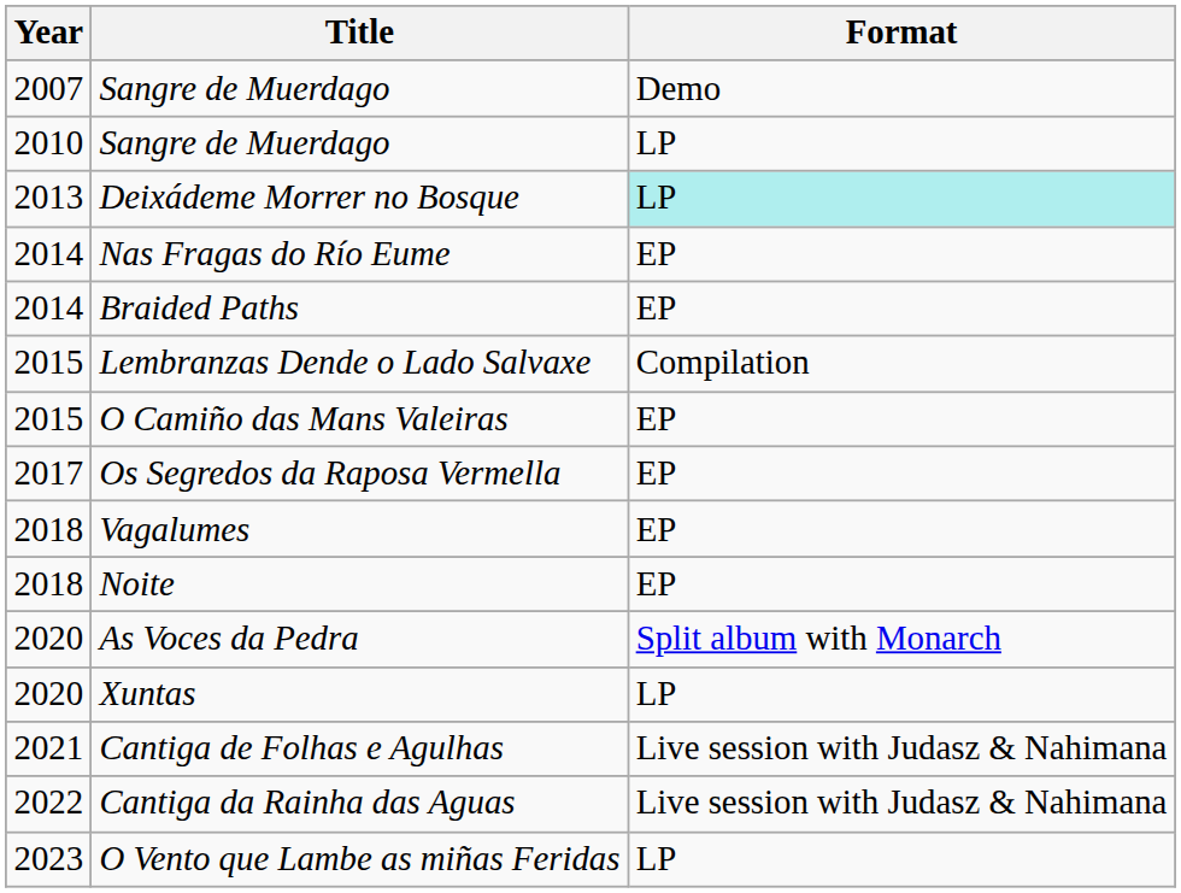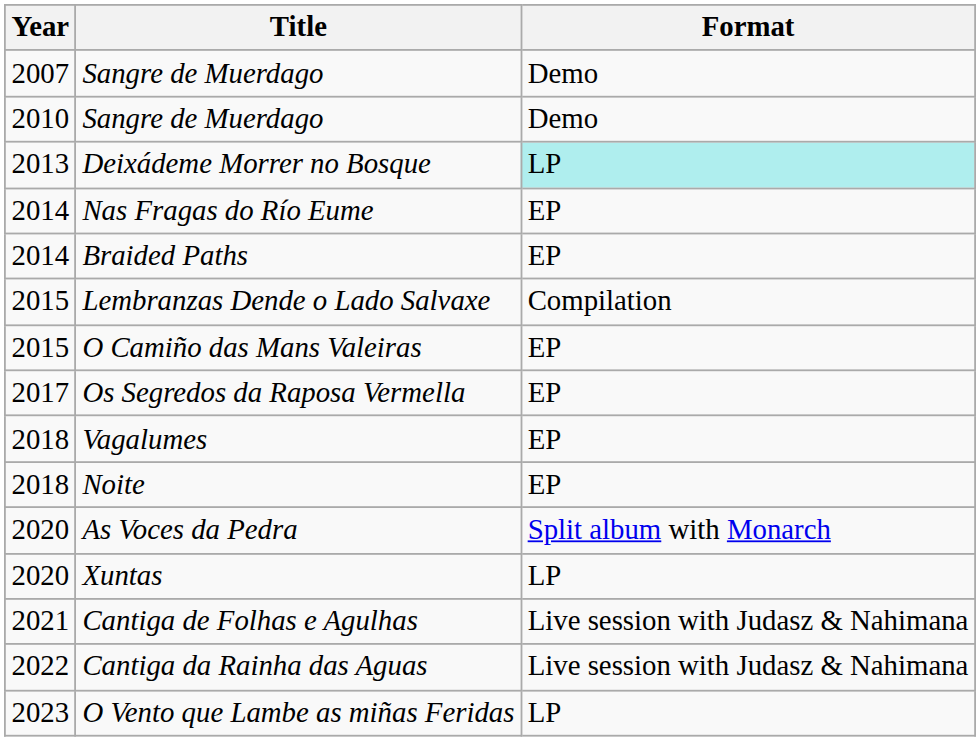2010 / Sangre de Muerdago | Format: LP -> Demo
